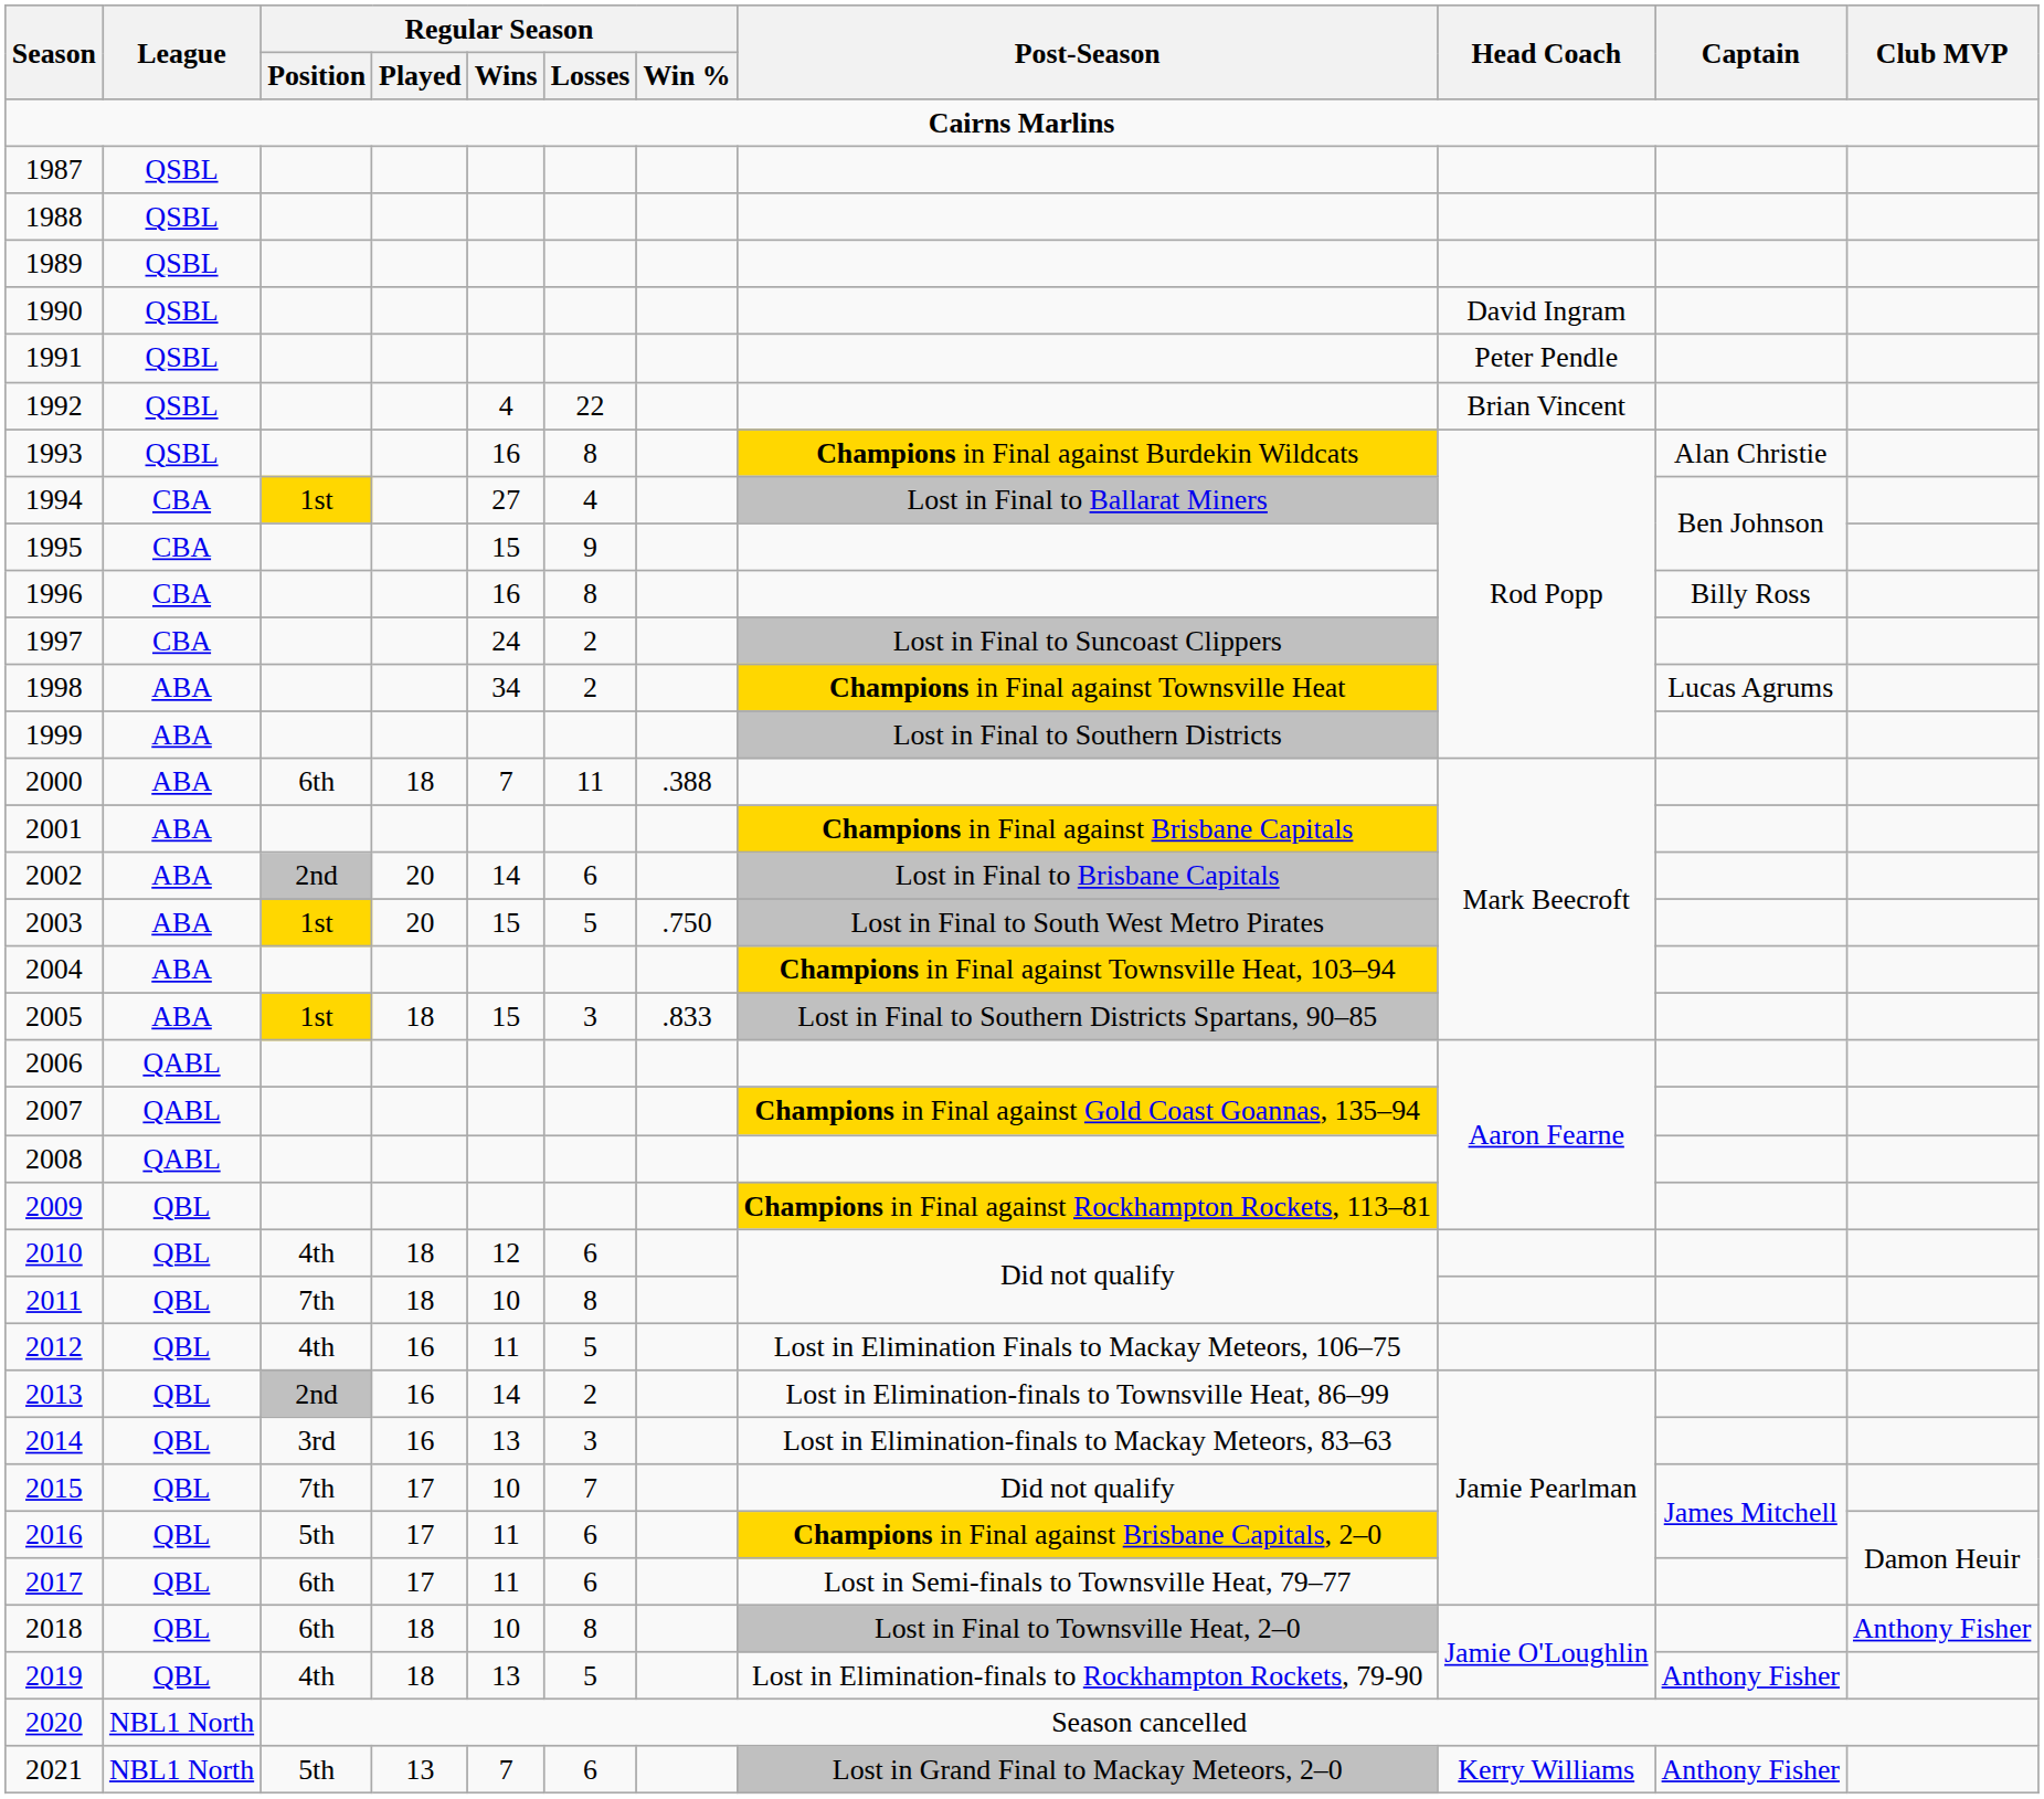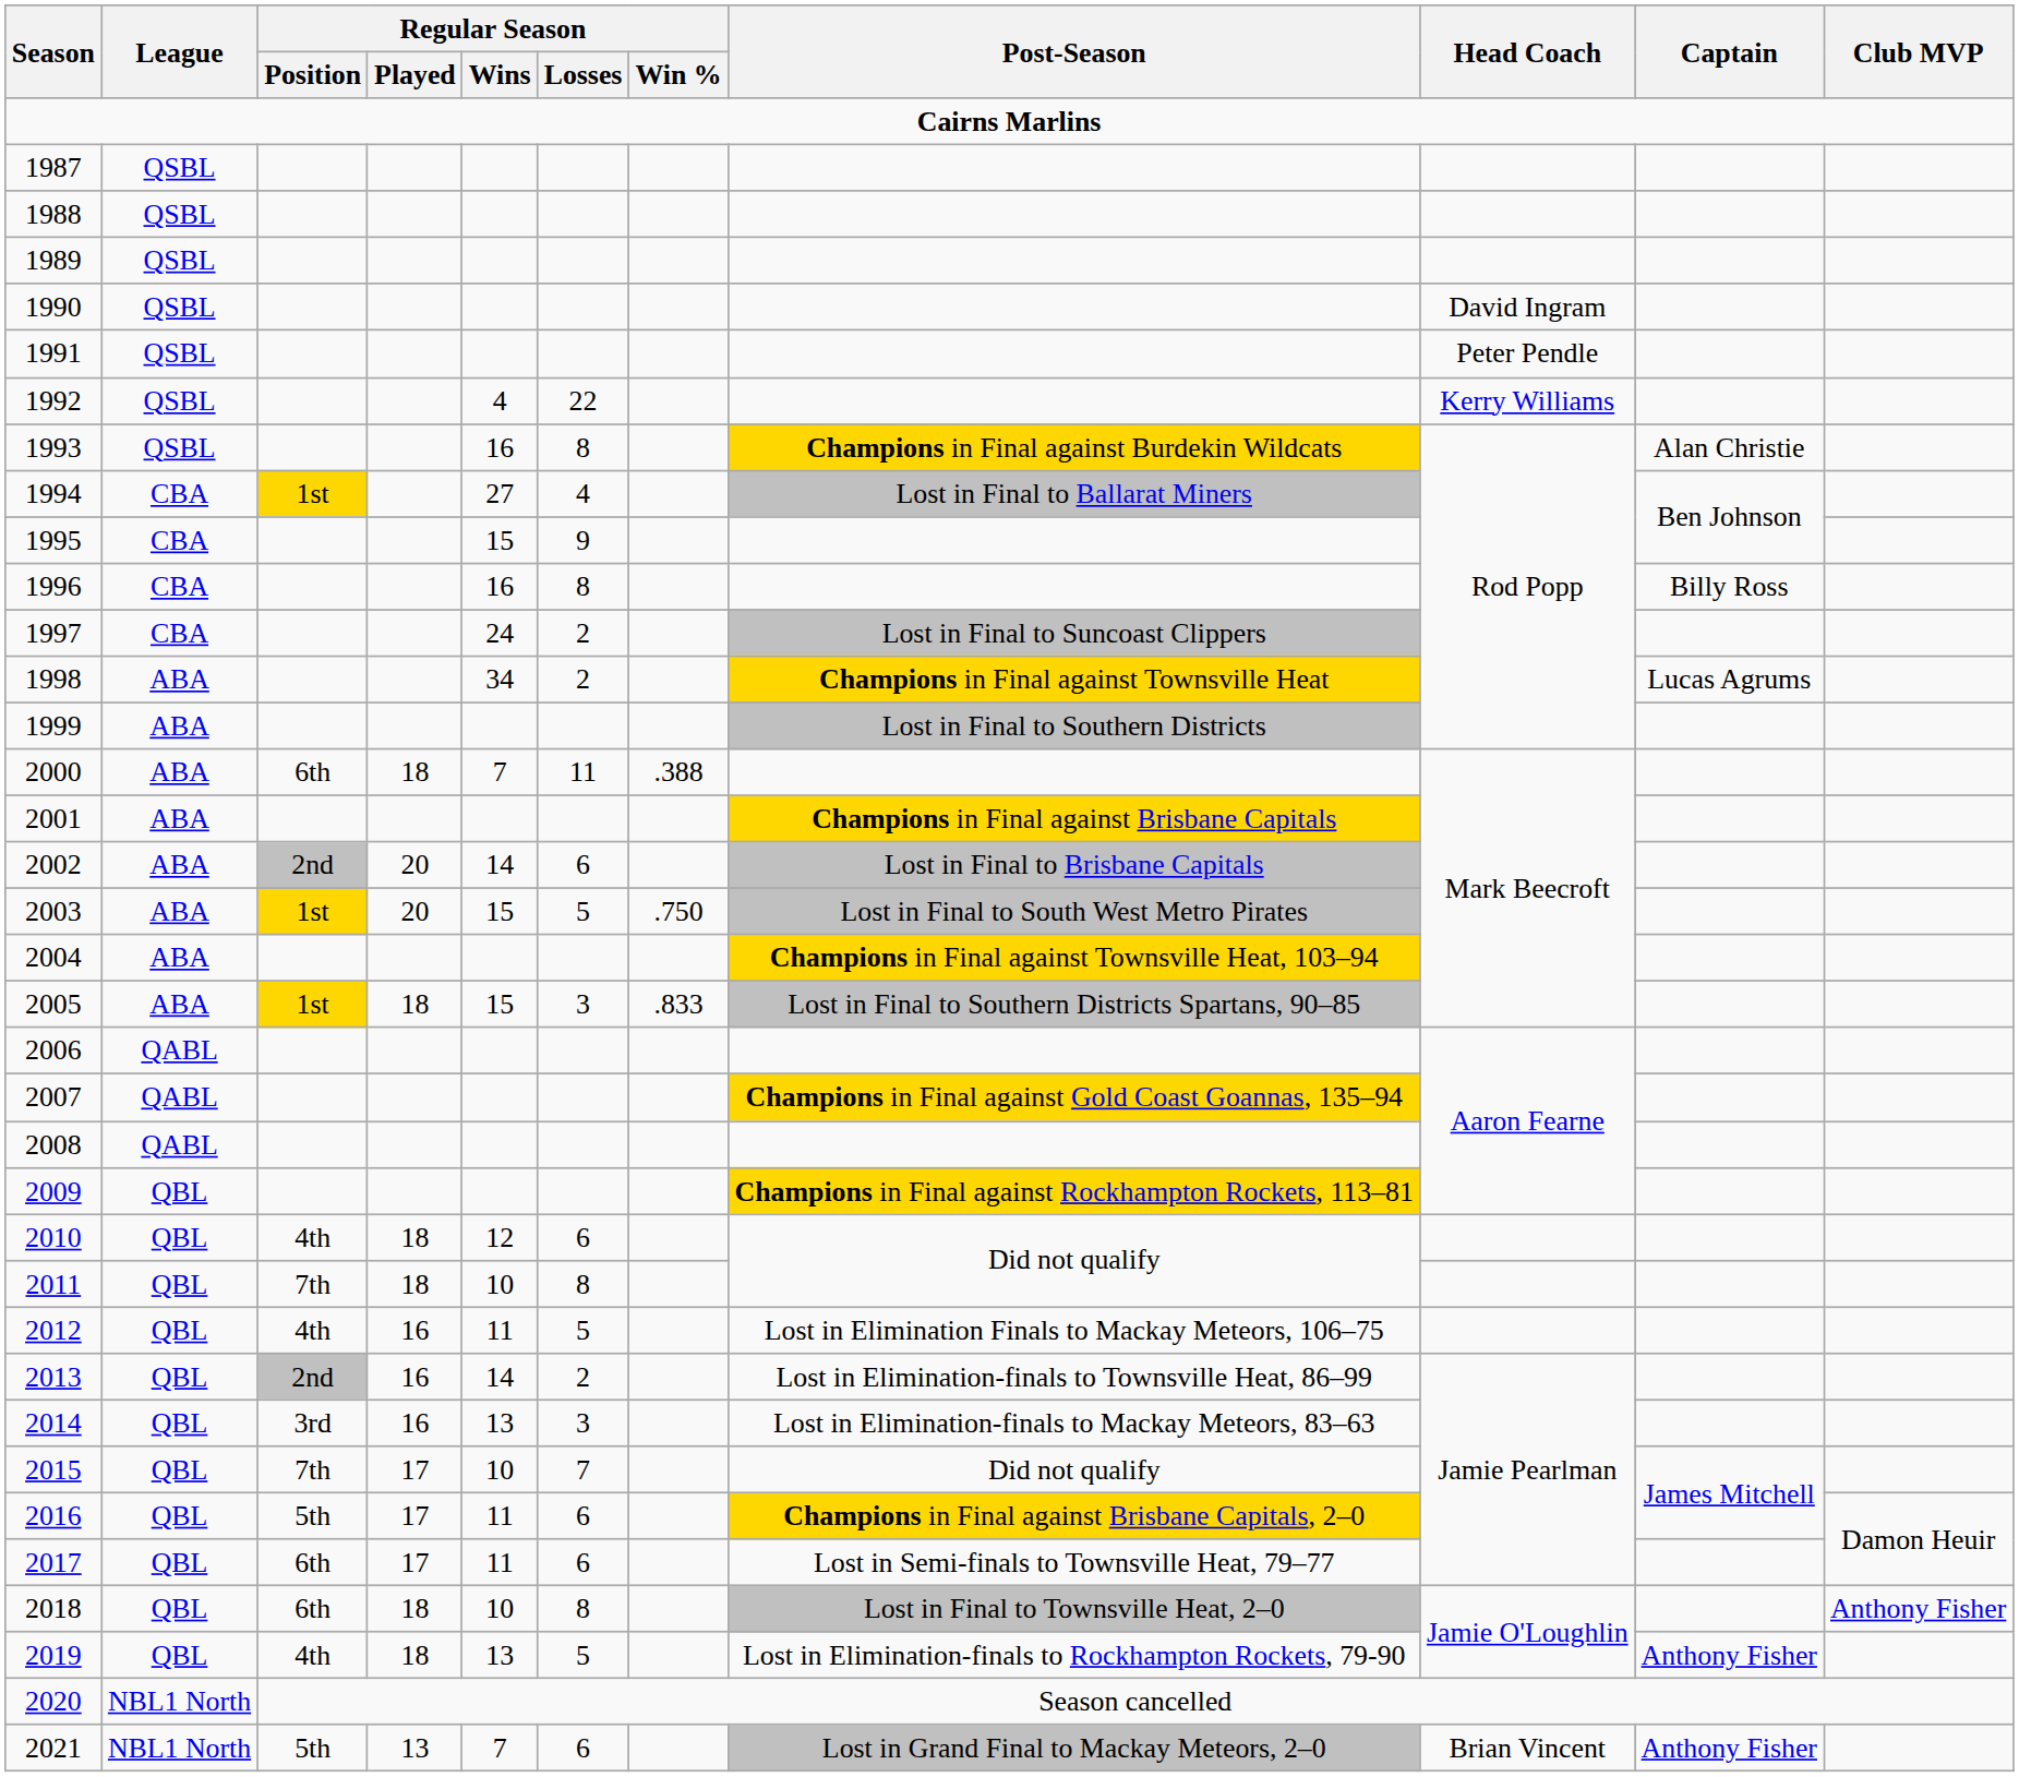1992 | Head Coach: Brian Vincent -> Kerry Williams
2021 | Head Coach: Kerry Williams -> Brian Vincent
